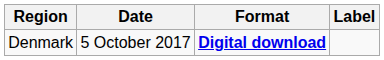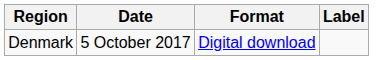Denmark | Format: bold -> normal
